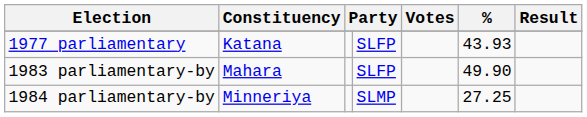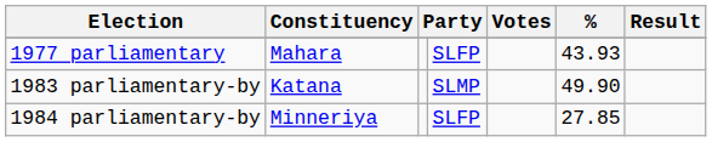1977 parliamentary | Constituency: Katana -> Mahara
1983 parliamentary-by | Constituency: Mahara -> Katana
1983 parliamentary-by | column 4: SLFP -> SLMP
1984 parliamentary-by | column 4: SLMP -> SLFP
1984 parliamentary-by | %: 27.25 -> 27.85
